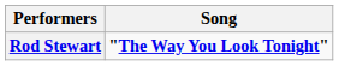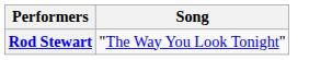Rod Stewart | Song: bold -> normal
